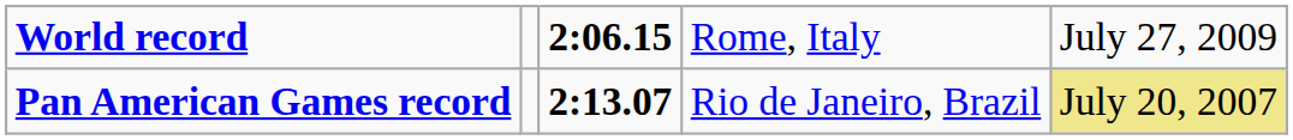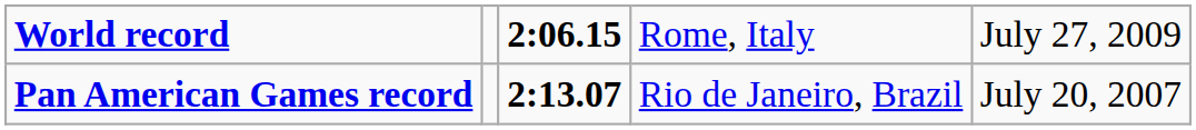Pan American Games record | column 5: khaki background -> no background
